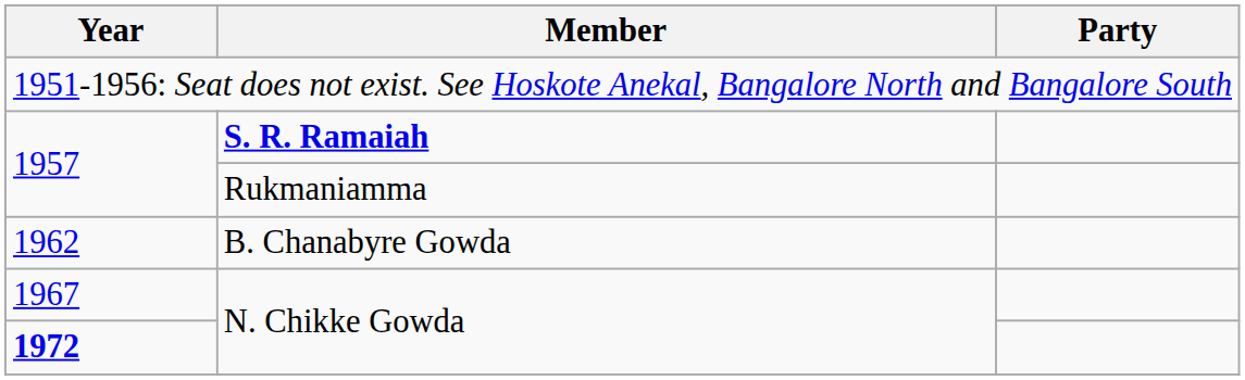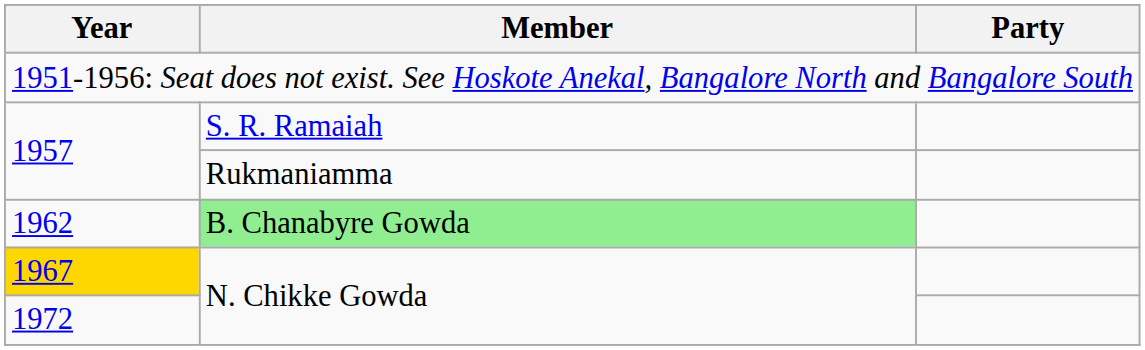1957 / S. R. Ramaiah | Member: bold -> normal
1962 | Member: no background -> lightgreen background
1967 | Year: no background -> gold background
1972 | Year: bold -> normal
